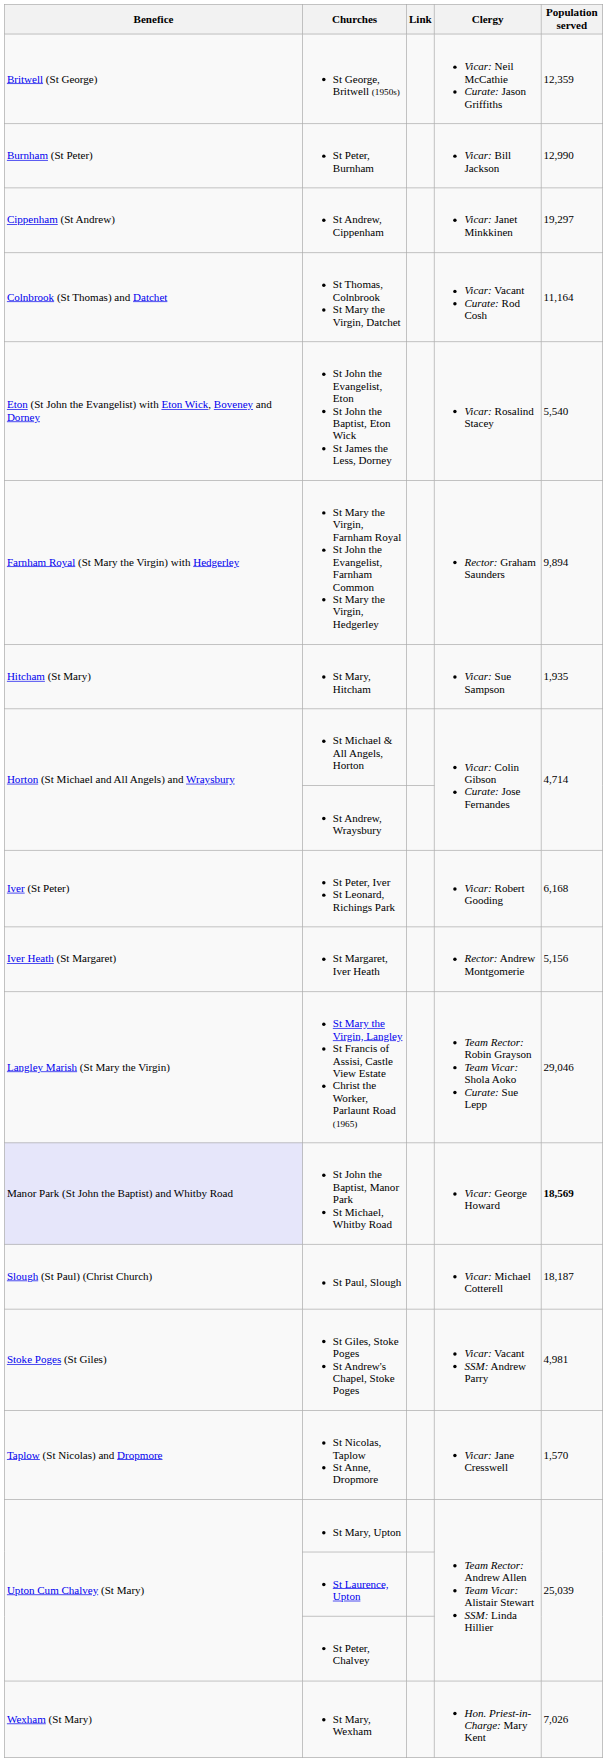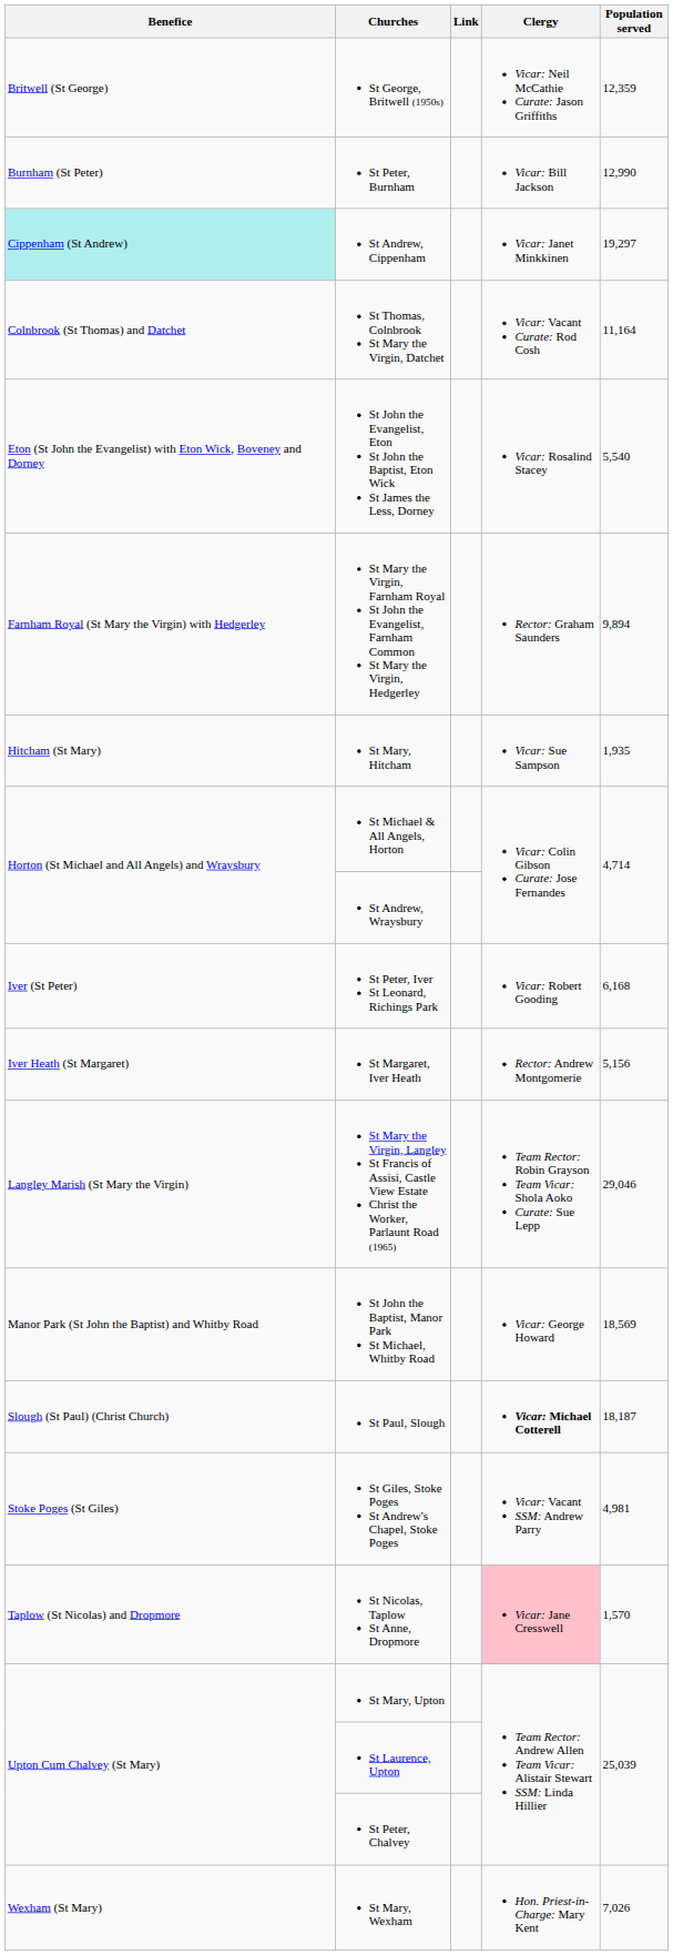St Andrew, Cippenham | Benefice: no background -> paleturquoise background
St John the Baptist, Manor Park St Michael, Whitby Road | Benefice: lavender background -> no background
St John the Baptist, Manor Park St Michael, Whitby Road | Population served: bold -> normal
St Paul, Slough | Clergy: normal -> bold
St Nicolas, Taplow St Anne, Dropmore | Clergy: no background -> pink background
